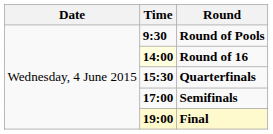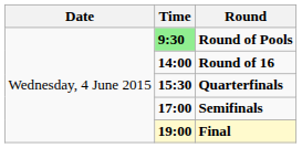Round of Pools | Time: no background -> lightgreen background
Round of 16 | Time: lightyellow background -> no background
